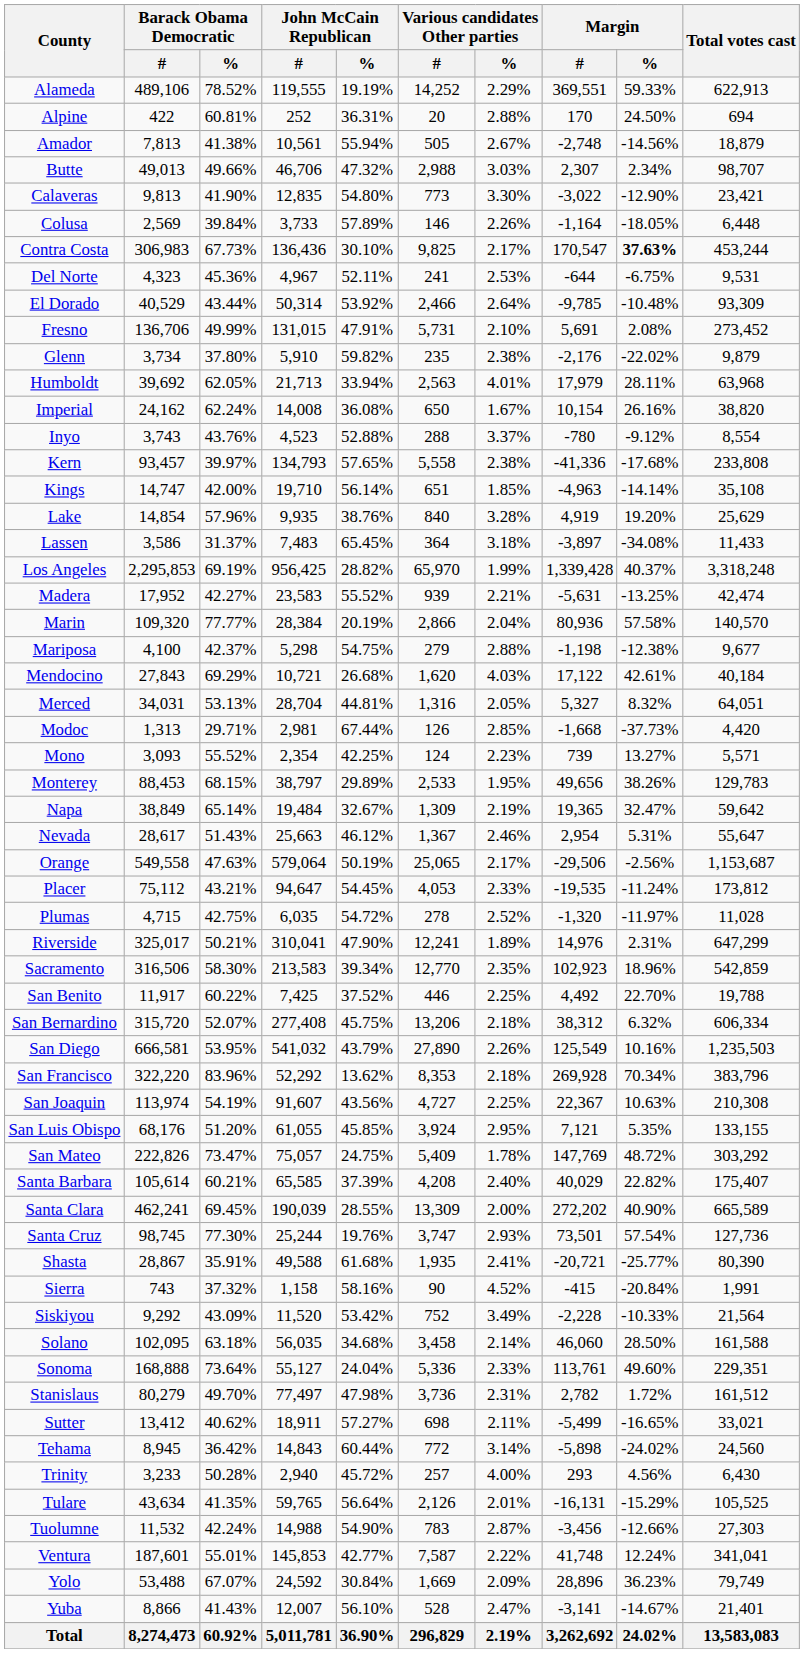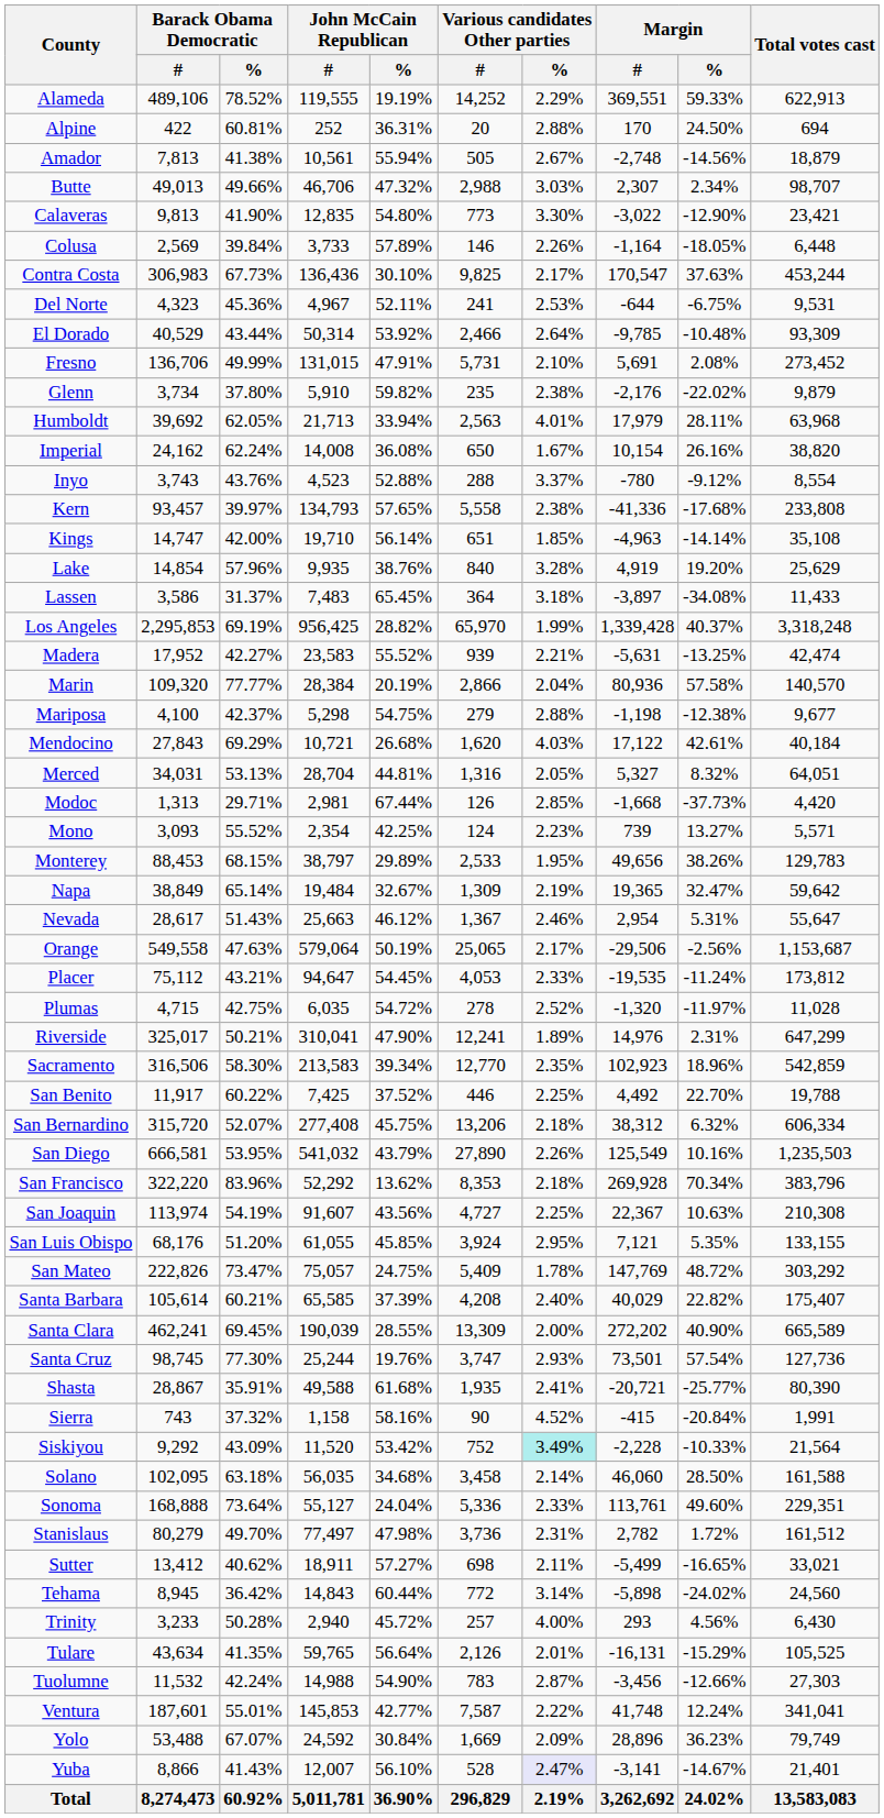Contra Costa | Margin / %: bold -> normal
Siskiyou | Various candidates Other parties / %: no background -> paleturquoise background
Yuba | Various candidates Other parties / %: no background -> lavender background
